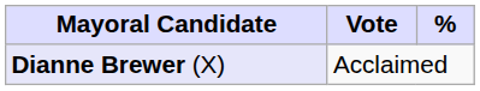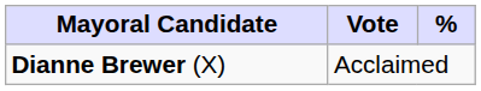Dianne Brewer (X) | Mayoral Candidate: lavender background -> no background
